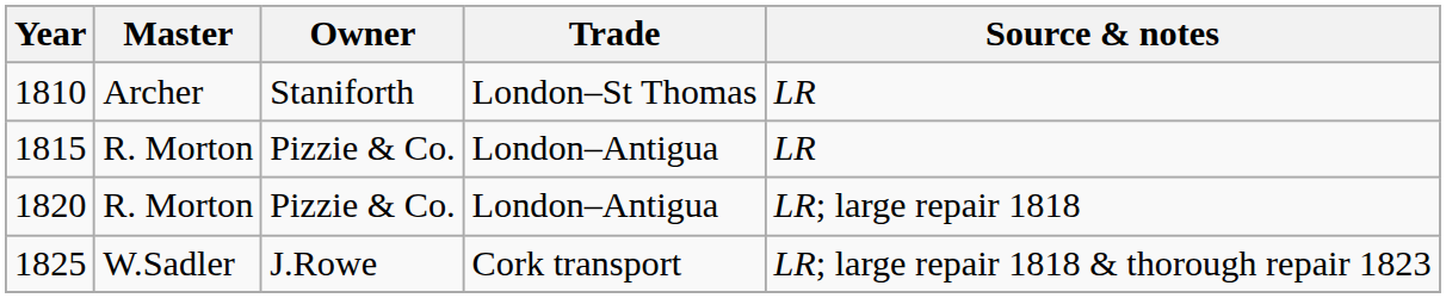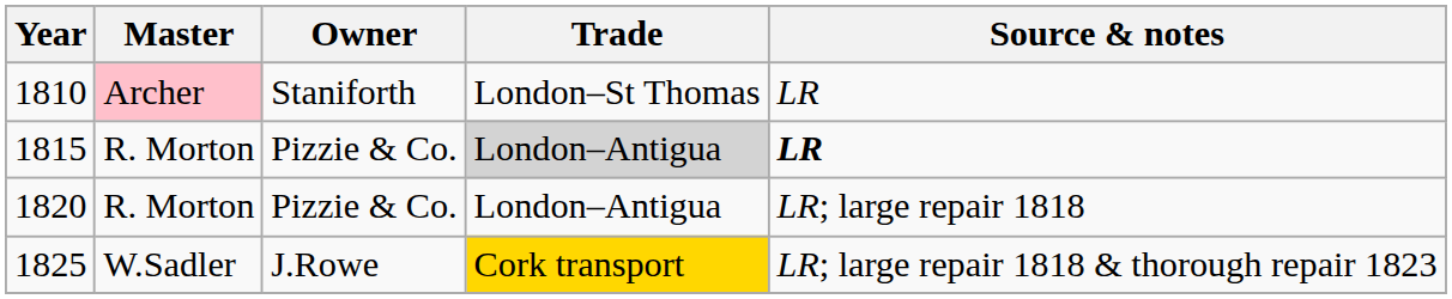1810 | Master: no background -> pink background
1815 | Trade: no background -> lightgrey background
1815 | Source & notes: normal -> bold
1825 | Trade: no background -> gold background
